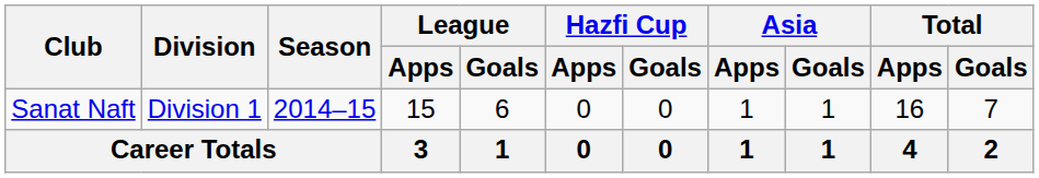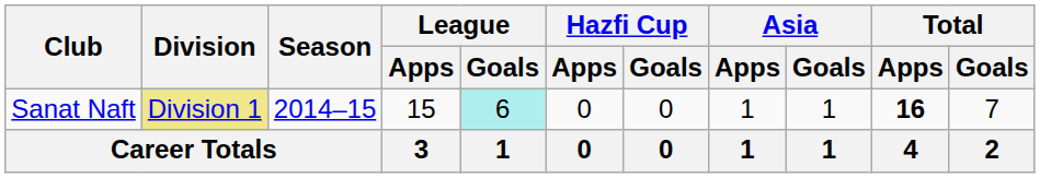Sanat Naft | Division: no background -> khaki background
Sanat Naft | League / Goals: no background -> paleturquoise background
Sanat Naft | Total / Apps: normal -> bold
